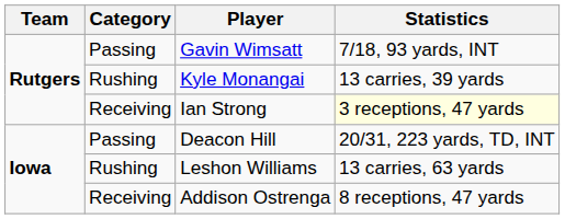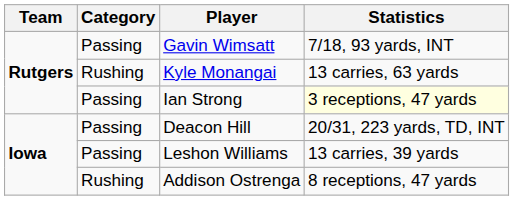Kyle Monangai | Statistics: 13 carries, 39 yards -> 13 carries, 63 yards
Ian Strong | Category: Receiving -> Passing
Leshon Williams | Category: Rushing -> Passing
Leshon Williams | Statistics: 13 carries, 63 yards -> 13 carries, 39 yards
Addison Ostrenga | Category: Receiving -> Rushing
